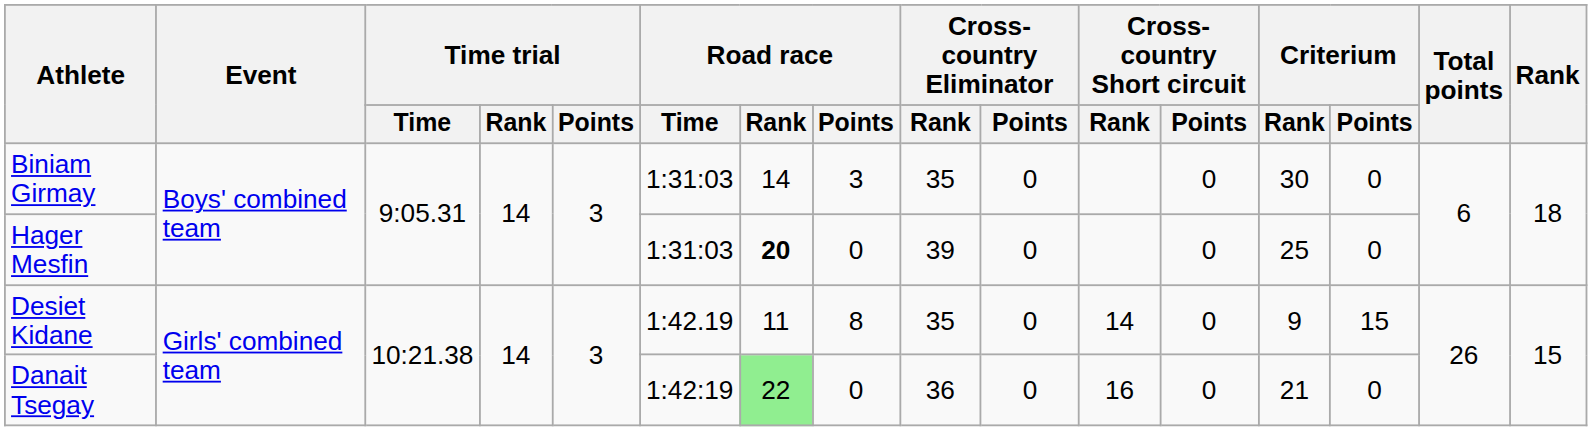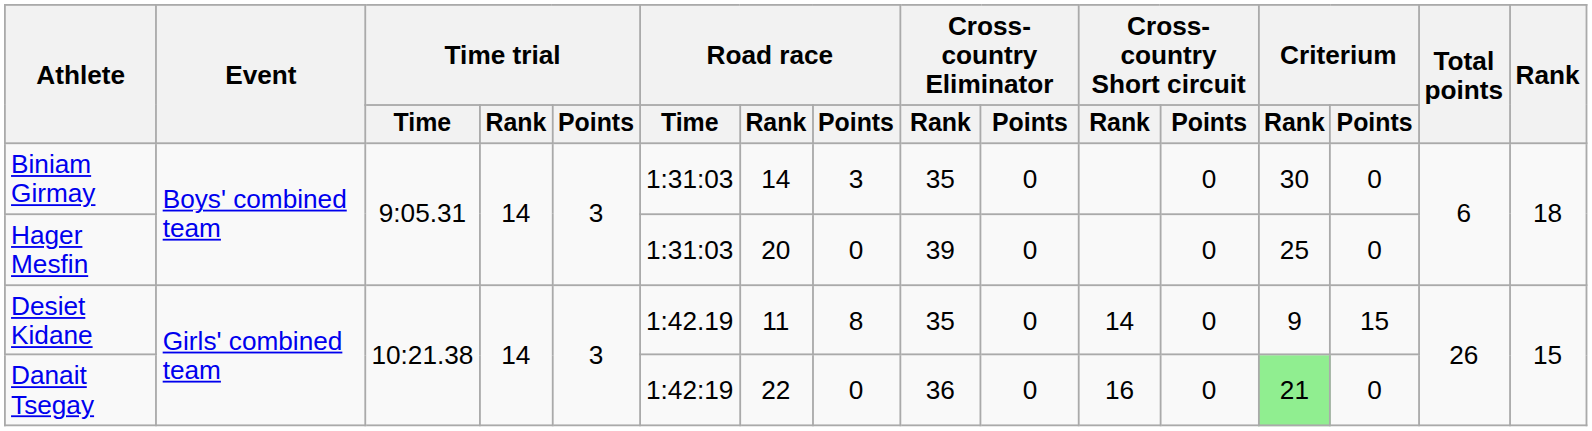row 4 | Road race / Rank: bold -> normal
row 6 | Road race / Rank: lightgreen background -> no background
row 6 | Criterium / Rank: no background -> lightgreen background
